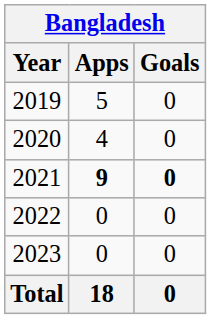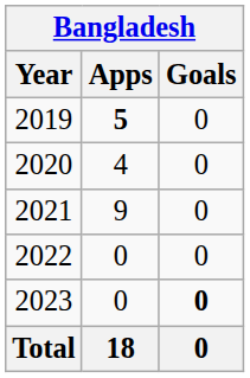2019 | Apps: normal -> bold
2021 | Apps: bold -> normal
2021 | Goals: bold -> normal
2023 | Goals: normal -> bold
